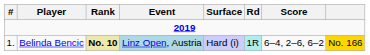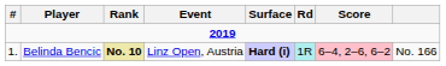Belinda Bencic | Event: lightblue background -> no background
Belinda Bencic | Surface: normal -> bold
Belinda Bencic | Score: no background -> pink background
Belinda Bencic | column 8: gold background -> no background
